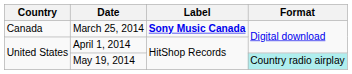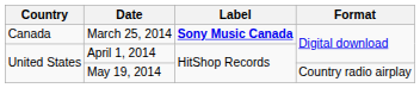May 19, 2014 | Format: paleturquoise background -> no background
